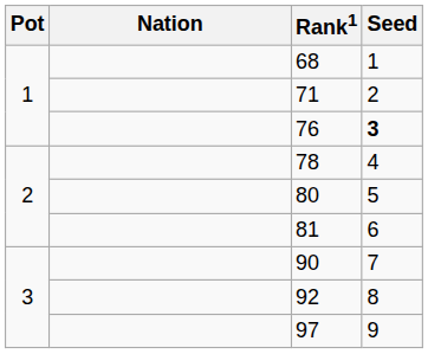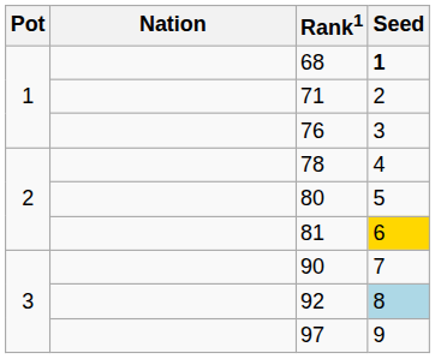68 | Seed: normal -> bold
76 | Seed: bold -> normal
81 | Seed: no background -> gold background
92 | Seed: no background -> lightblue background
